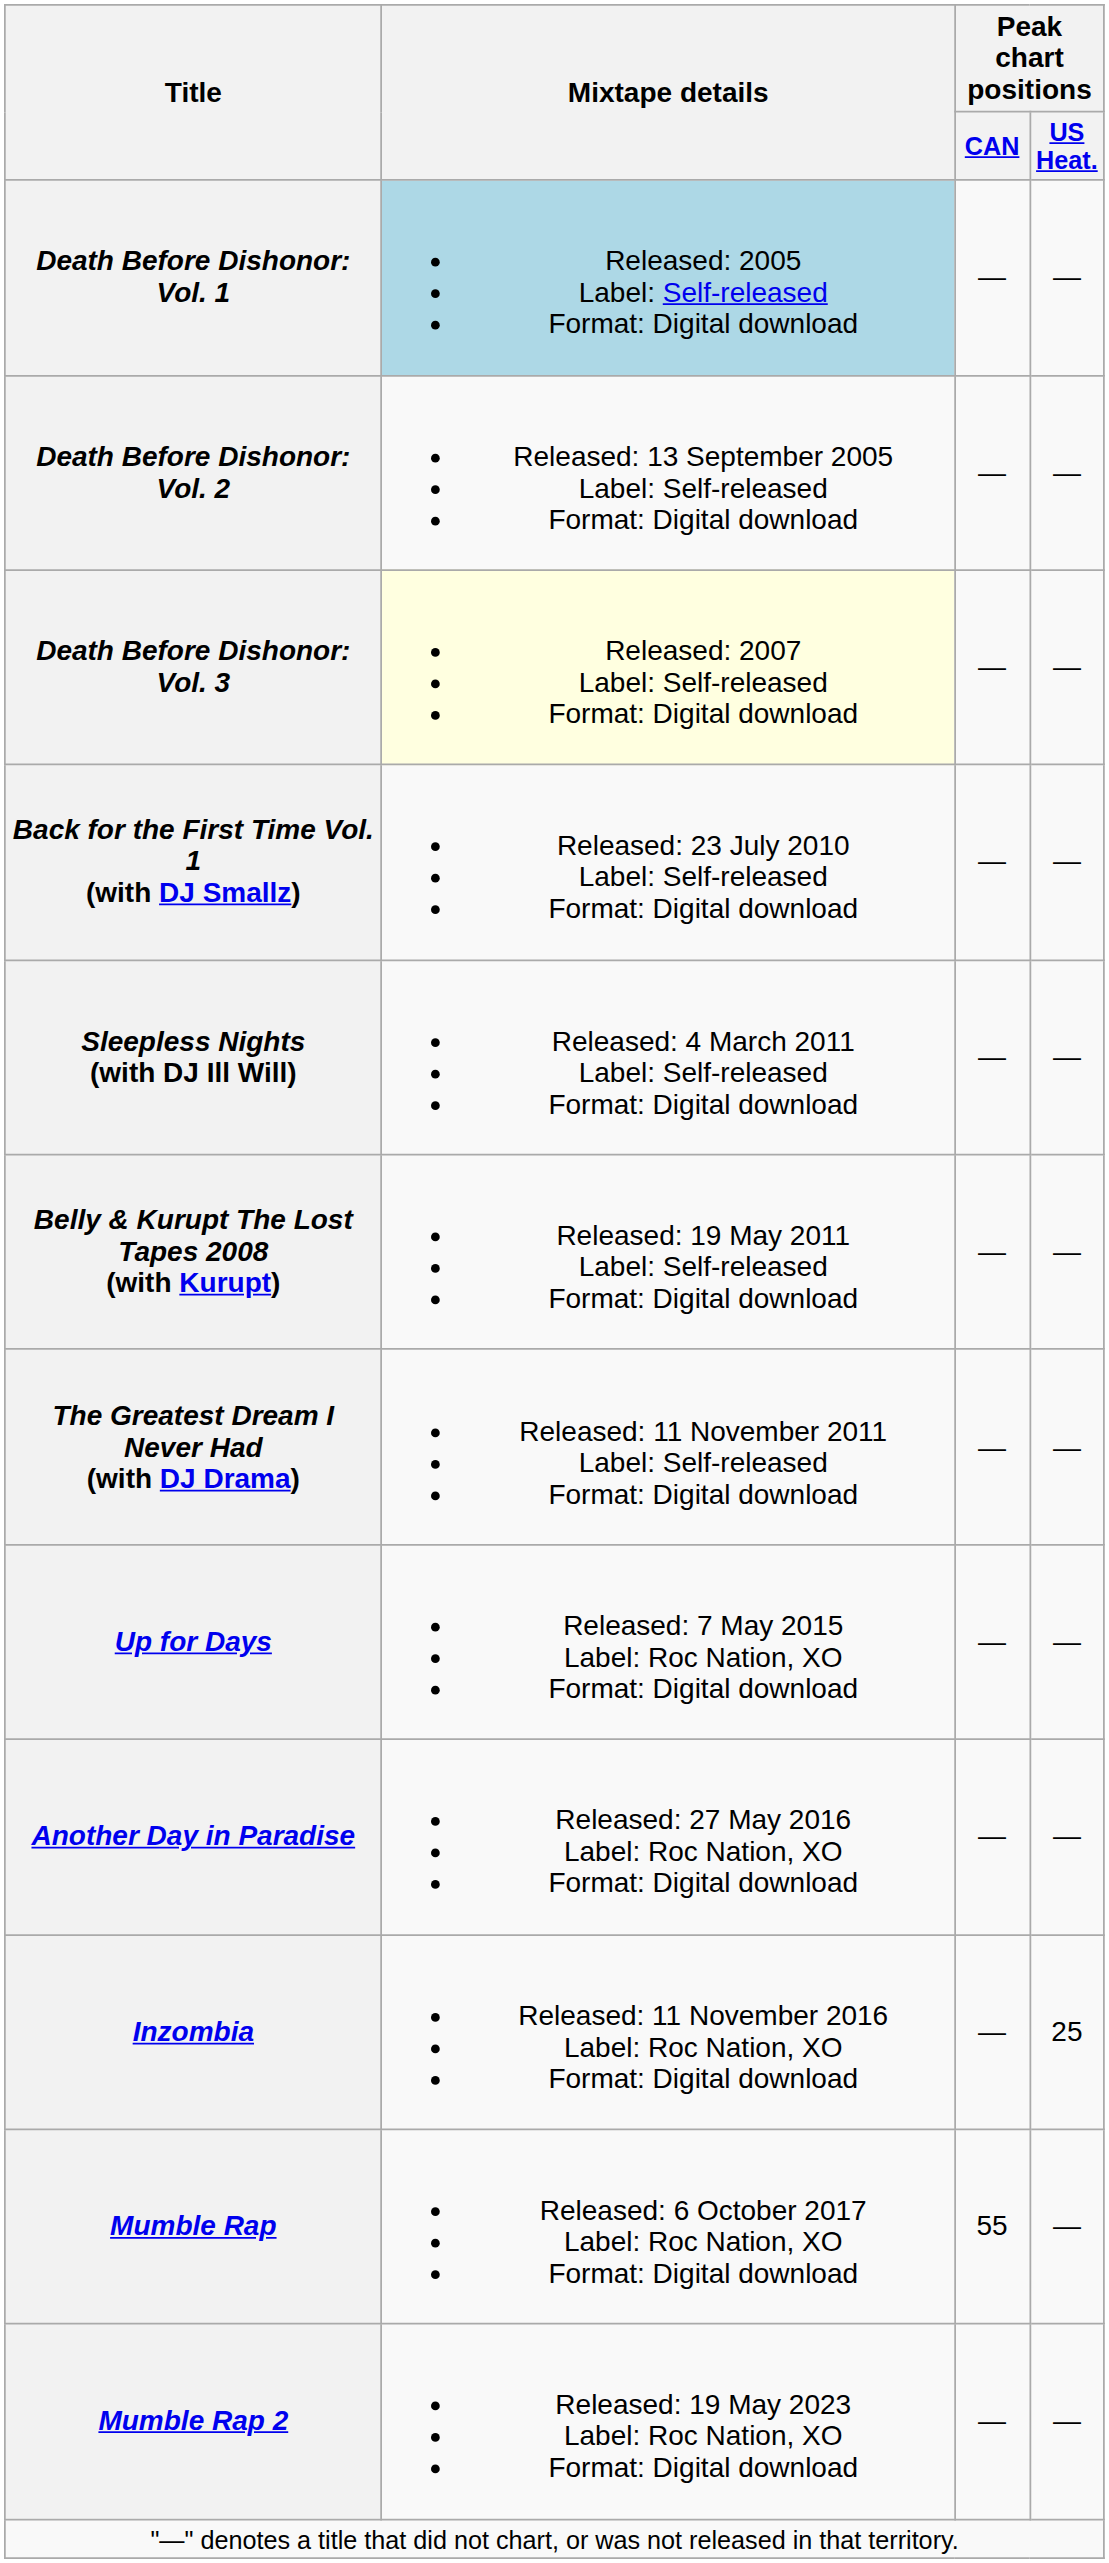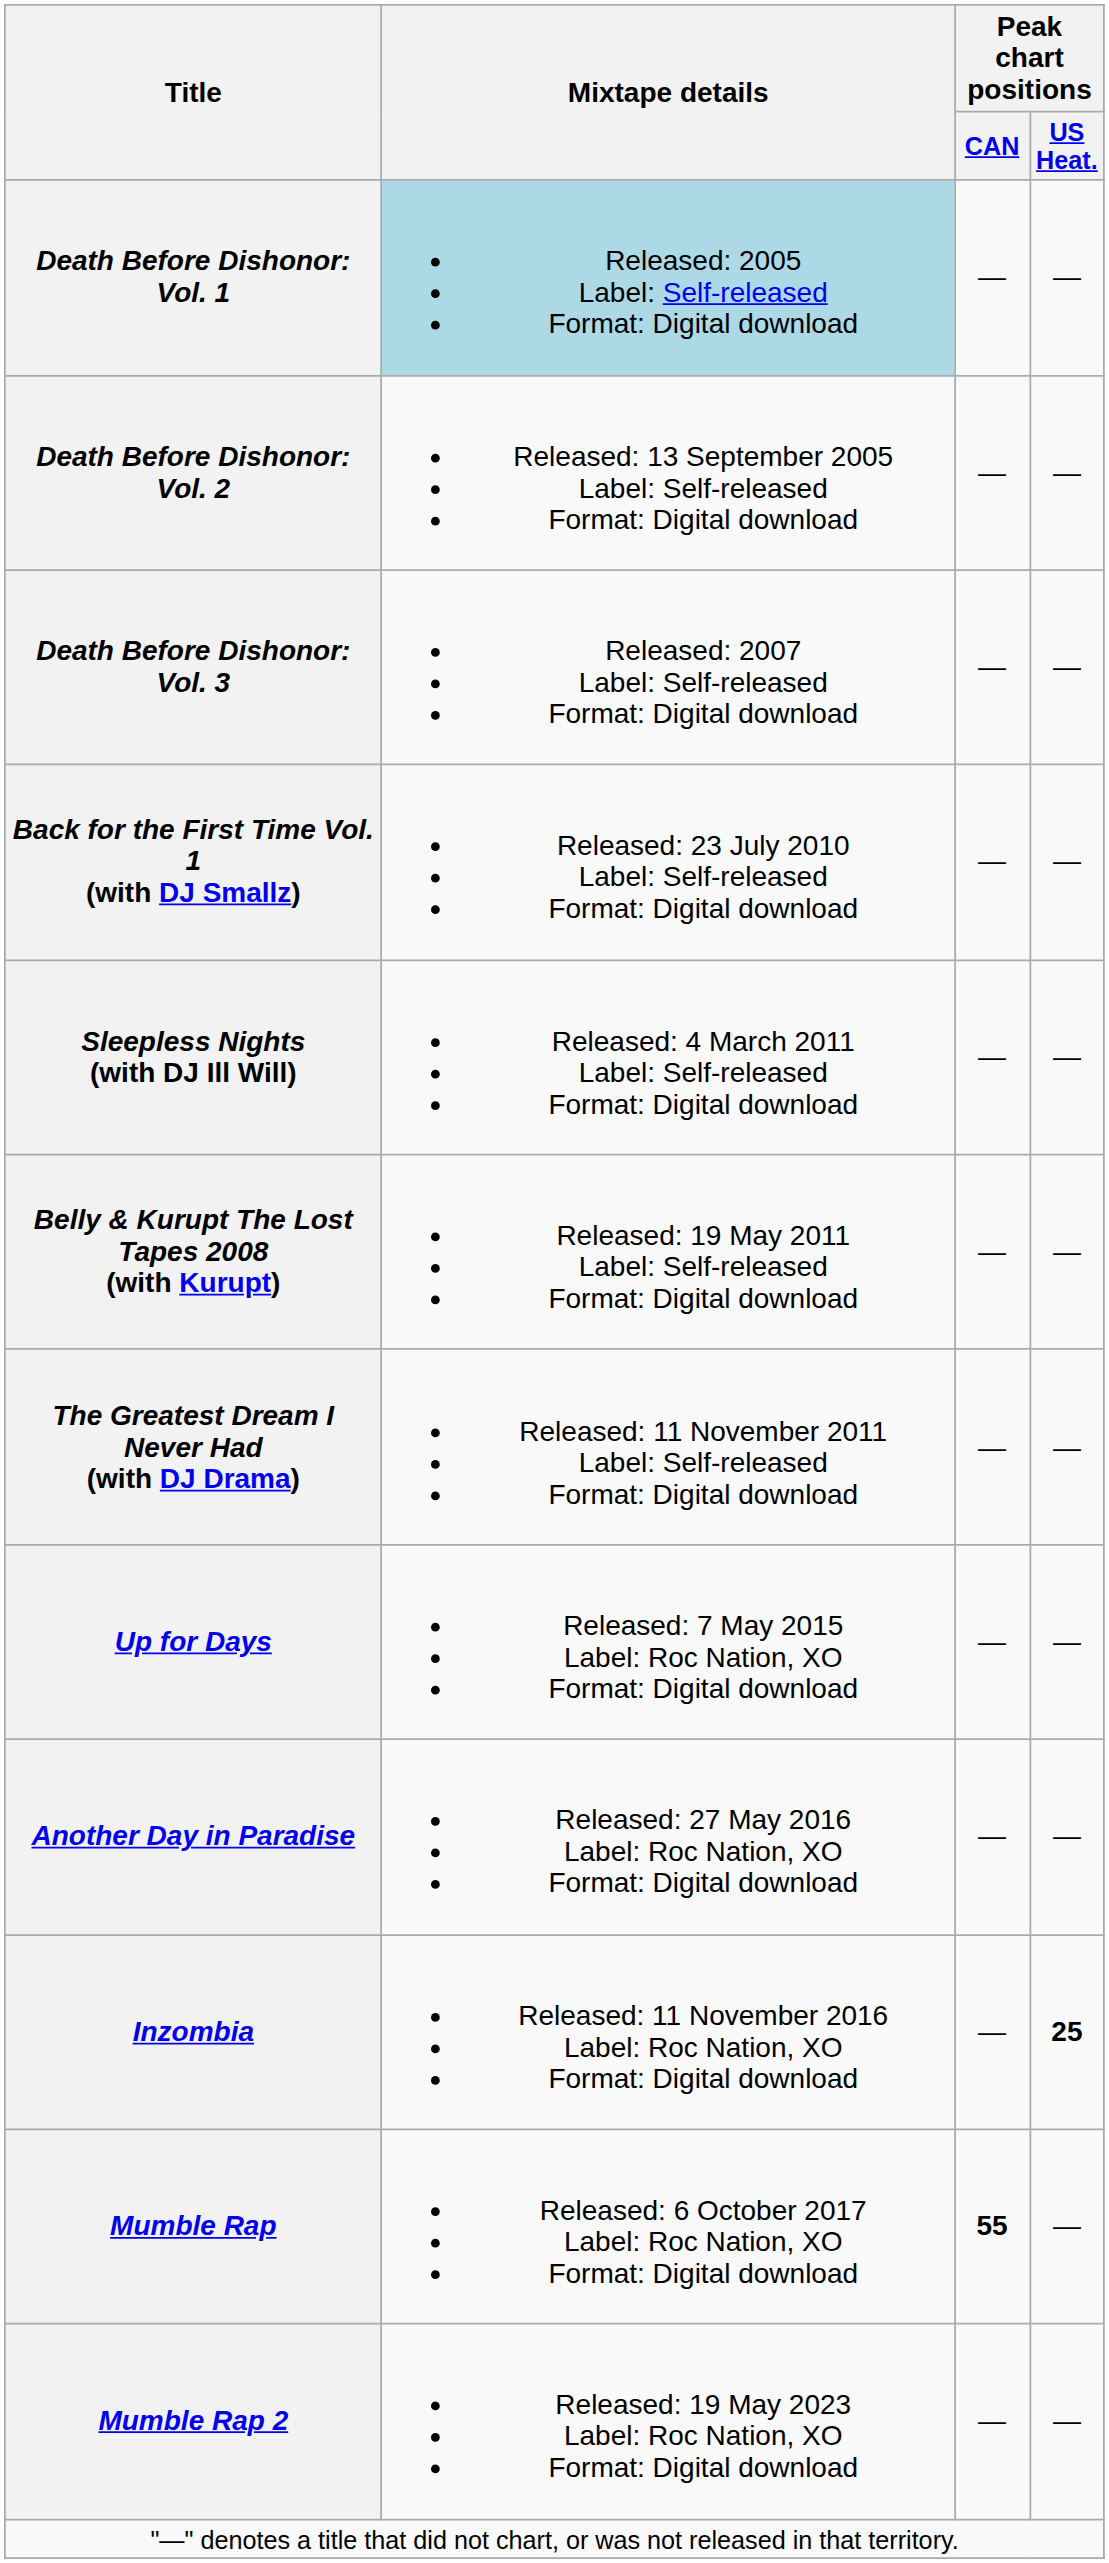Death Before Dishonor: Vol. 3 | Mixtape details: lightyellow background -> no background
Inzombia | Peak chart positions / US Heat.: normal -> bold
Mumble Rap | Peak chart positions / CAN: normal -> bold
